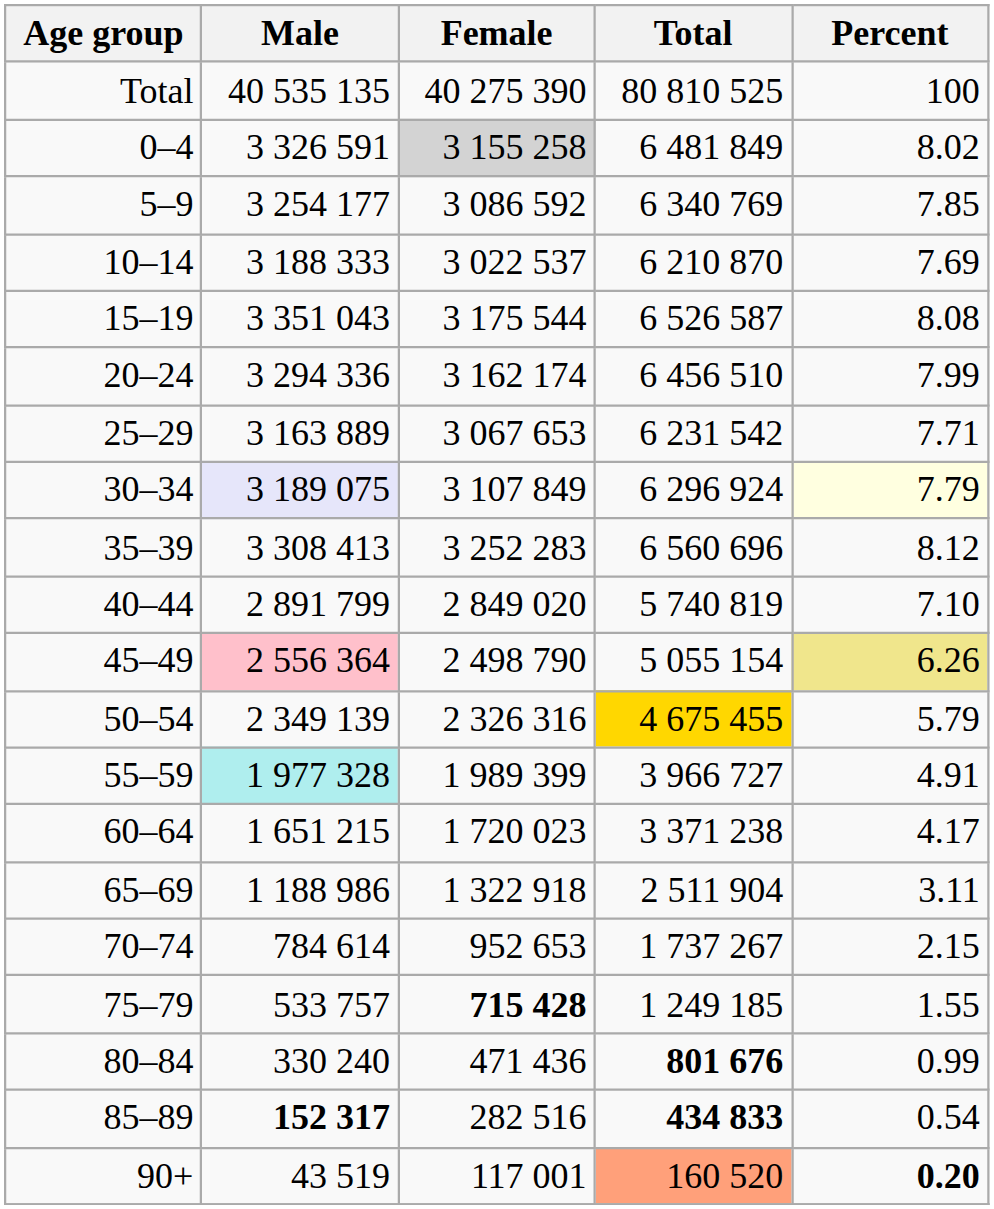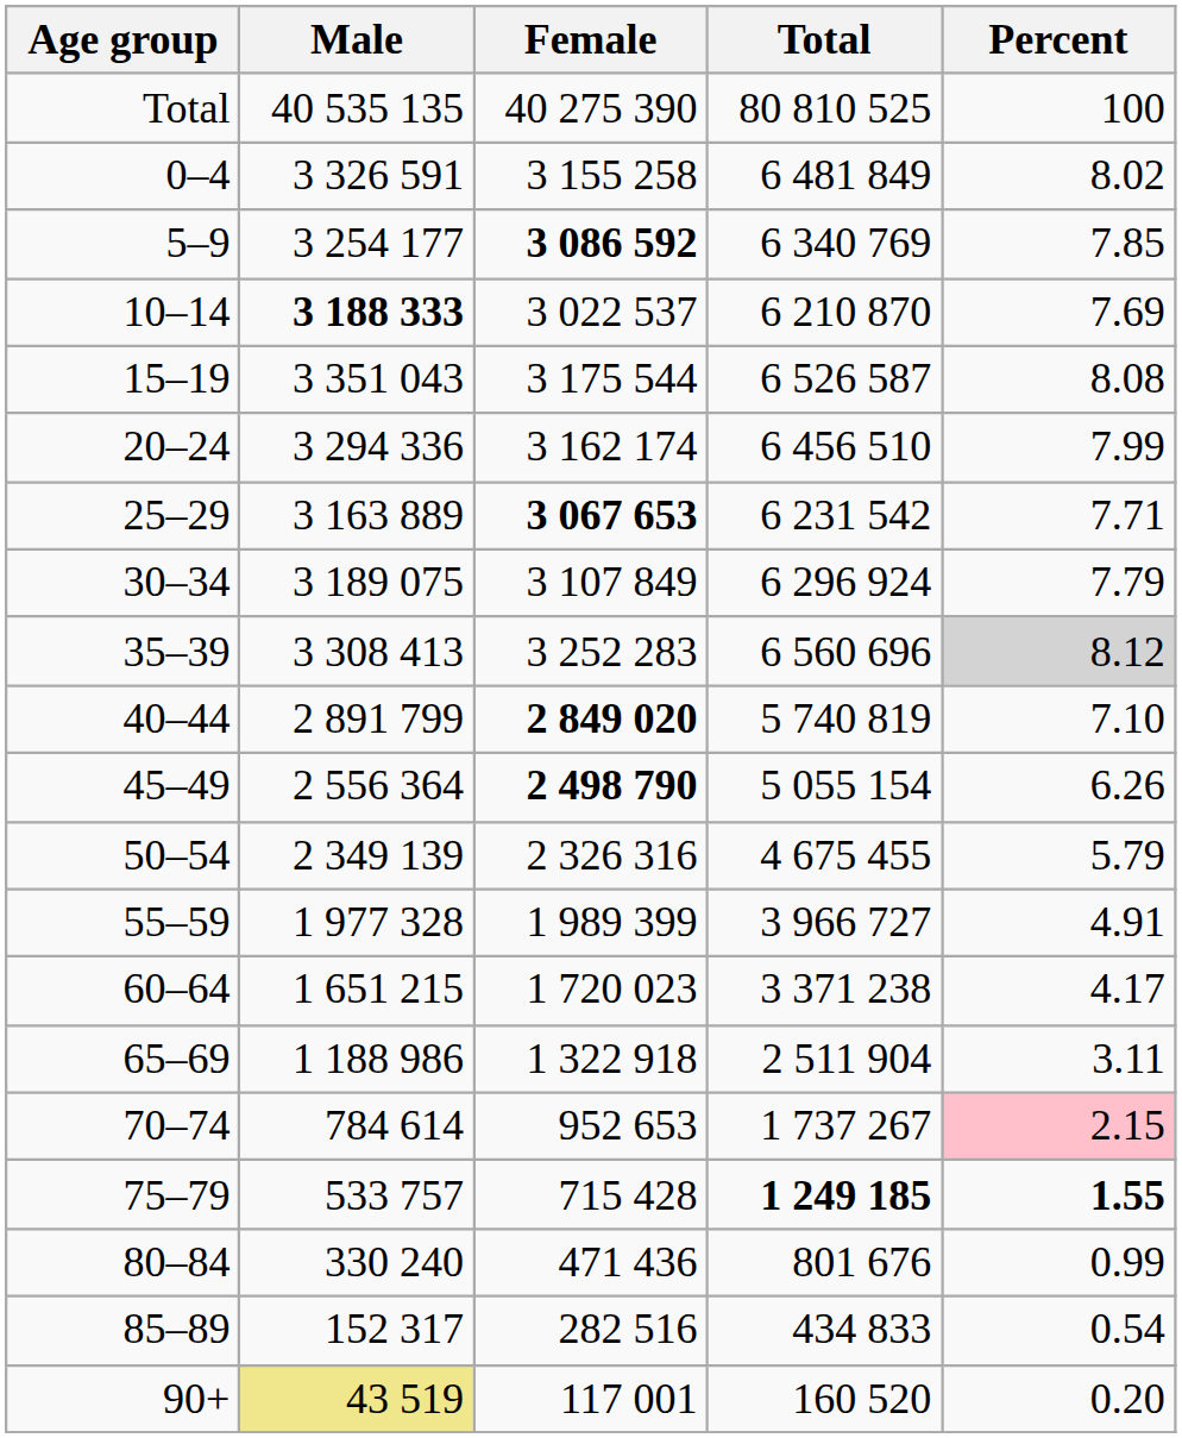0–4 | Female: lightgrey background -> no background
5–9 | Female: normal -> bold
10–14 | Male: normal -> bold
25–29 | Female: normal -> bold
30–34 | Male: lavender background -> no background
30–34 | Percent: lightyellow background -> no background
35–39 | Percent: no background -> lightgrey background
40–44 | Female: normal -> bold
45–49 | Male: pink background -> no background
45–49 | Female: normal -> bold
45–49 | Percent: khaki background -> no background
50–54 | Total: gold background -> no background
55–59 | Male: paleturquoise background -> no background
70–74 | Percent: no background -> pink background
75–79 | Female: bold -> normal
75–79 | Total: normal -> bold
75–79 | Percent: normal -> bold
80–84 | Total: bold -> normal
85–89 | Male: bold -> normal
85–89 | Total: bold -> normal
90+ | Male: no background -> khaki background
90+ | Total: lightsalmon background -> no background
90+ | Percent: bold -> normal
